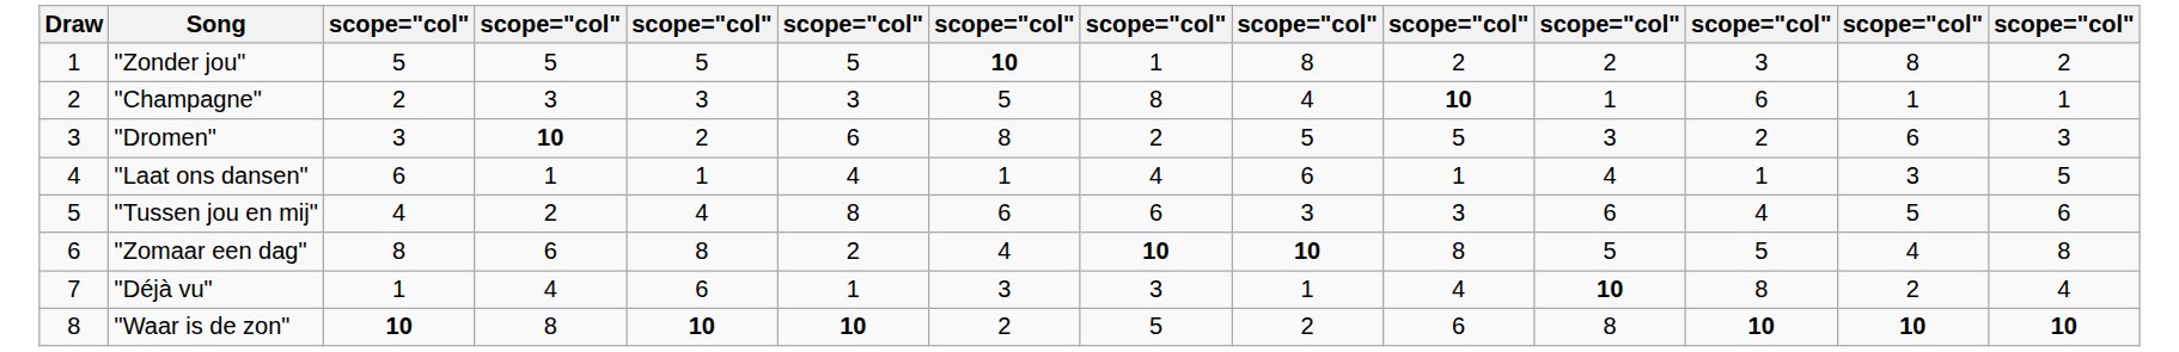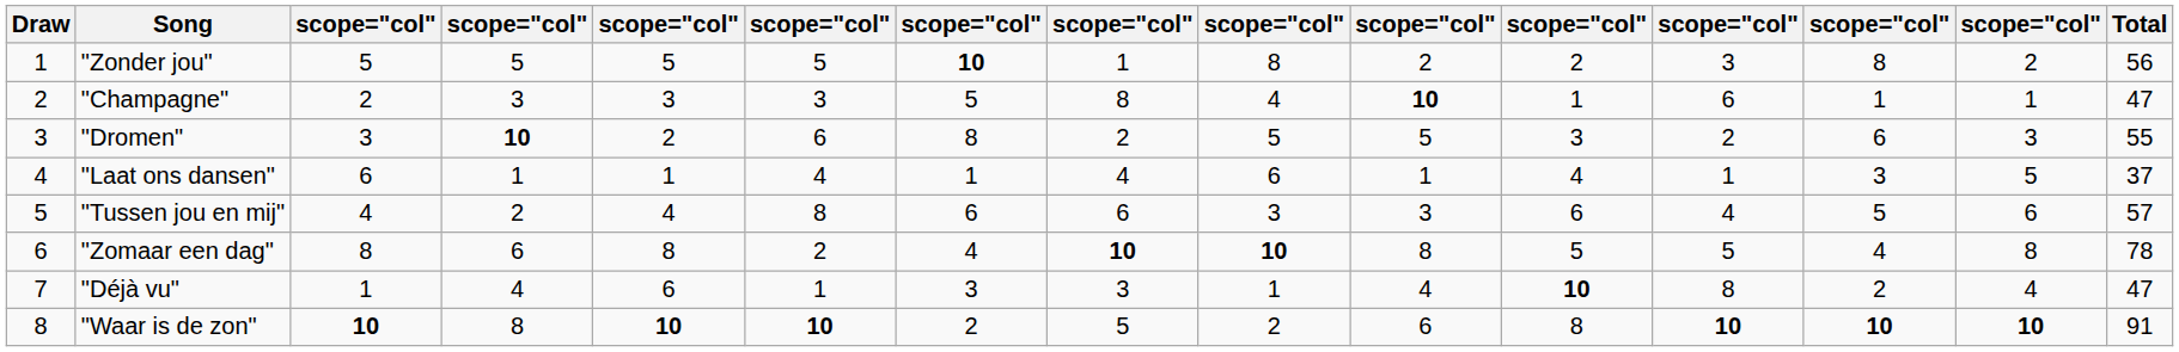+ column: Total | 56 | 47 | 55 | 37 | 57 | 78 | 47 | 91
